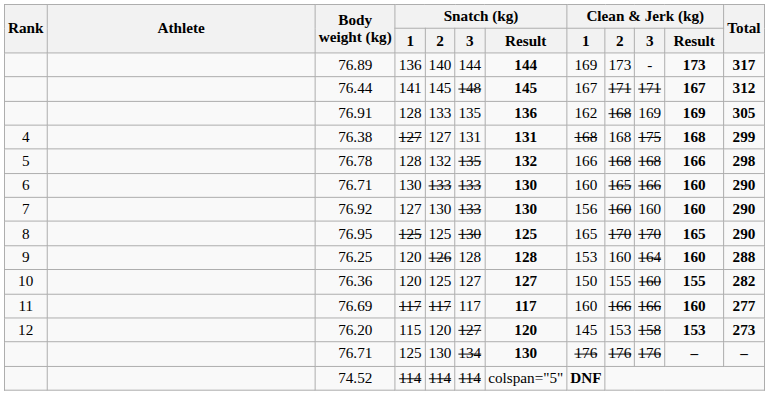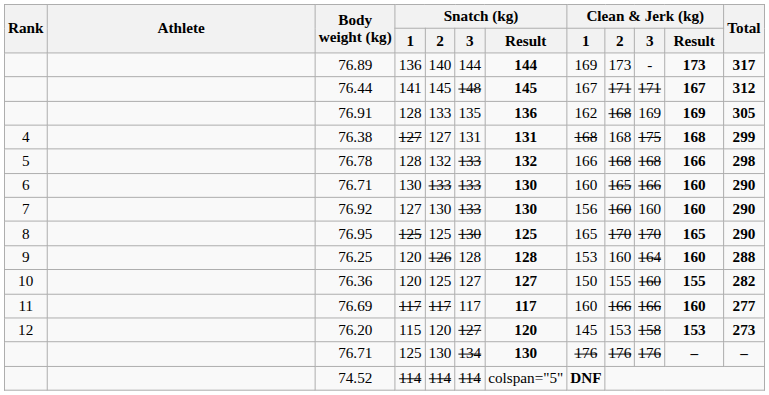76.78 | Snatch (kg) / 3: 135 -> 133
